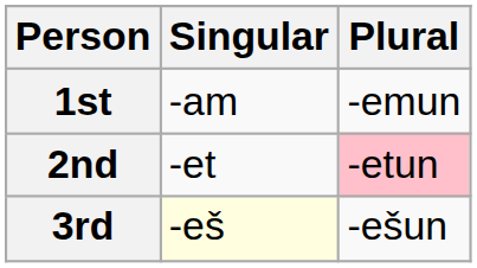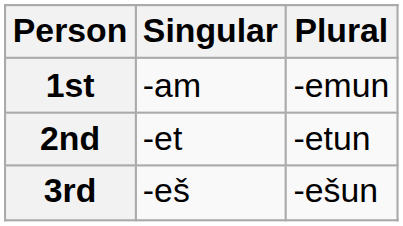2nd | Plural: pink background -> no background
3rd | Singular: lightyellow background -> no background
